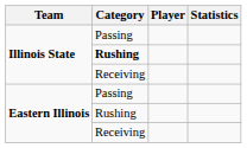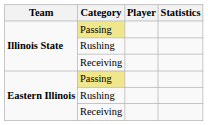Illinois State / Passing | Category: no background -> khaki background
Illinois State / Rushing | Category: bold -> normal
Eastern Illinois / Passing | Category: no background -> khaki background
